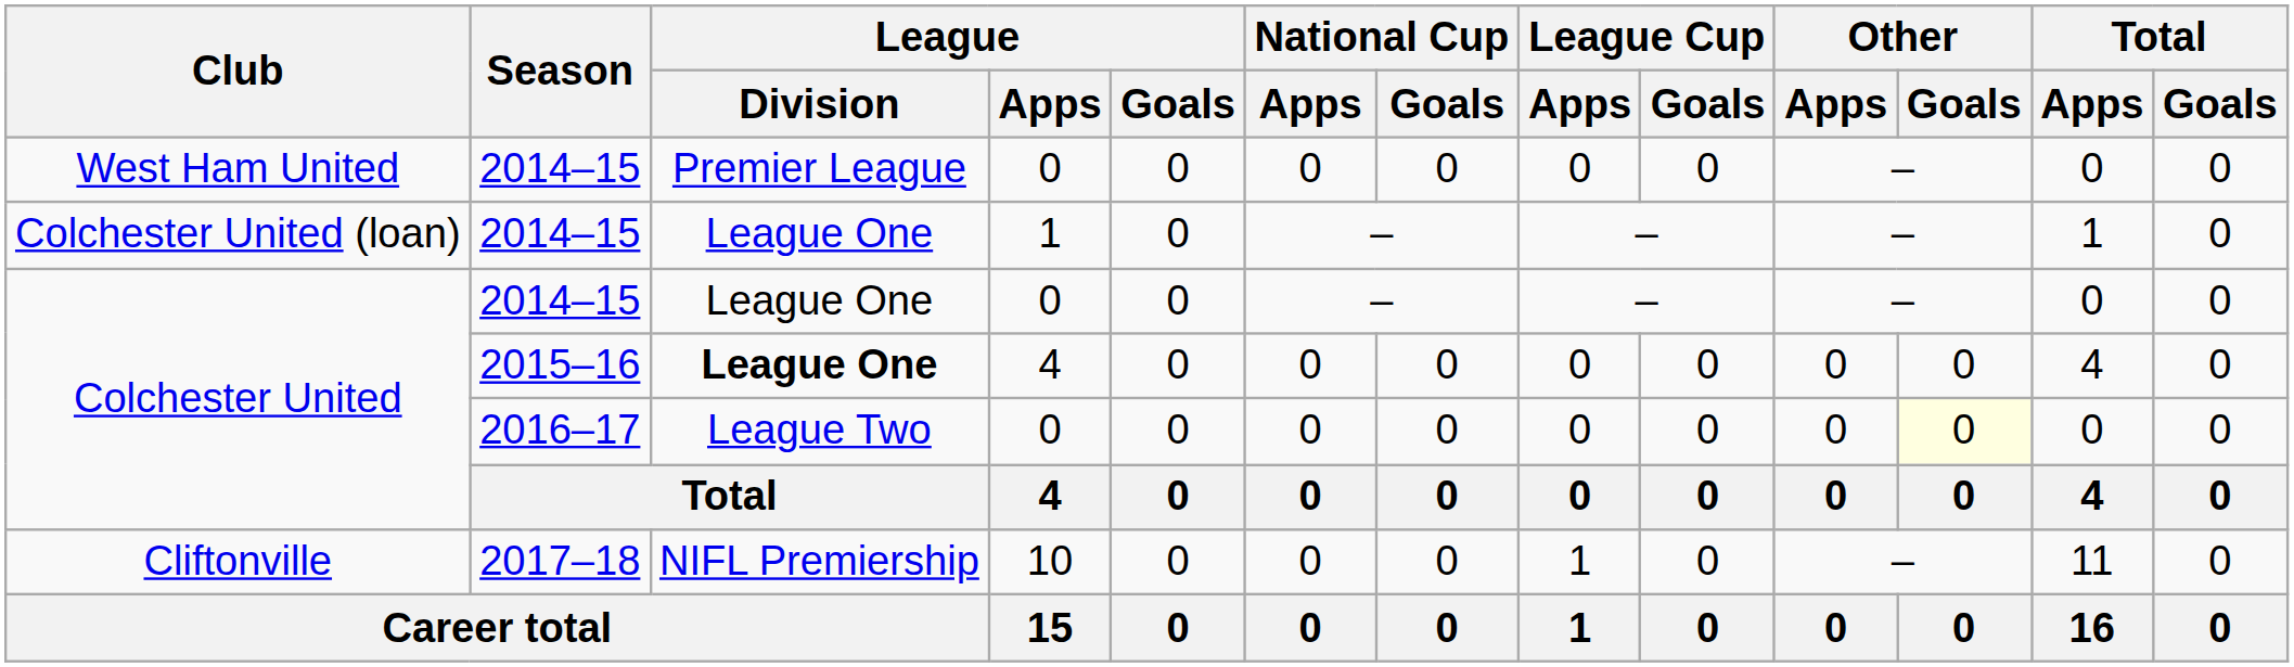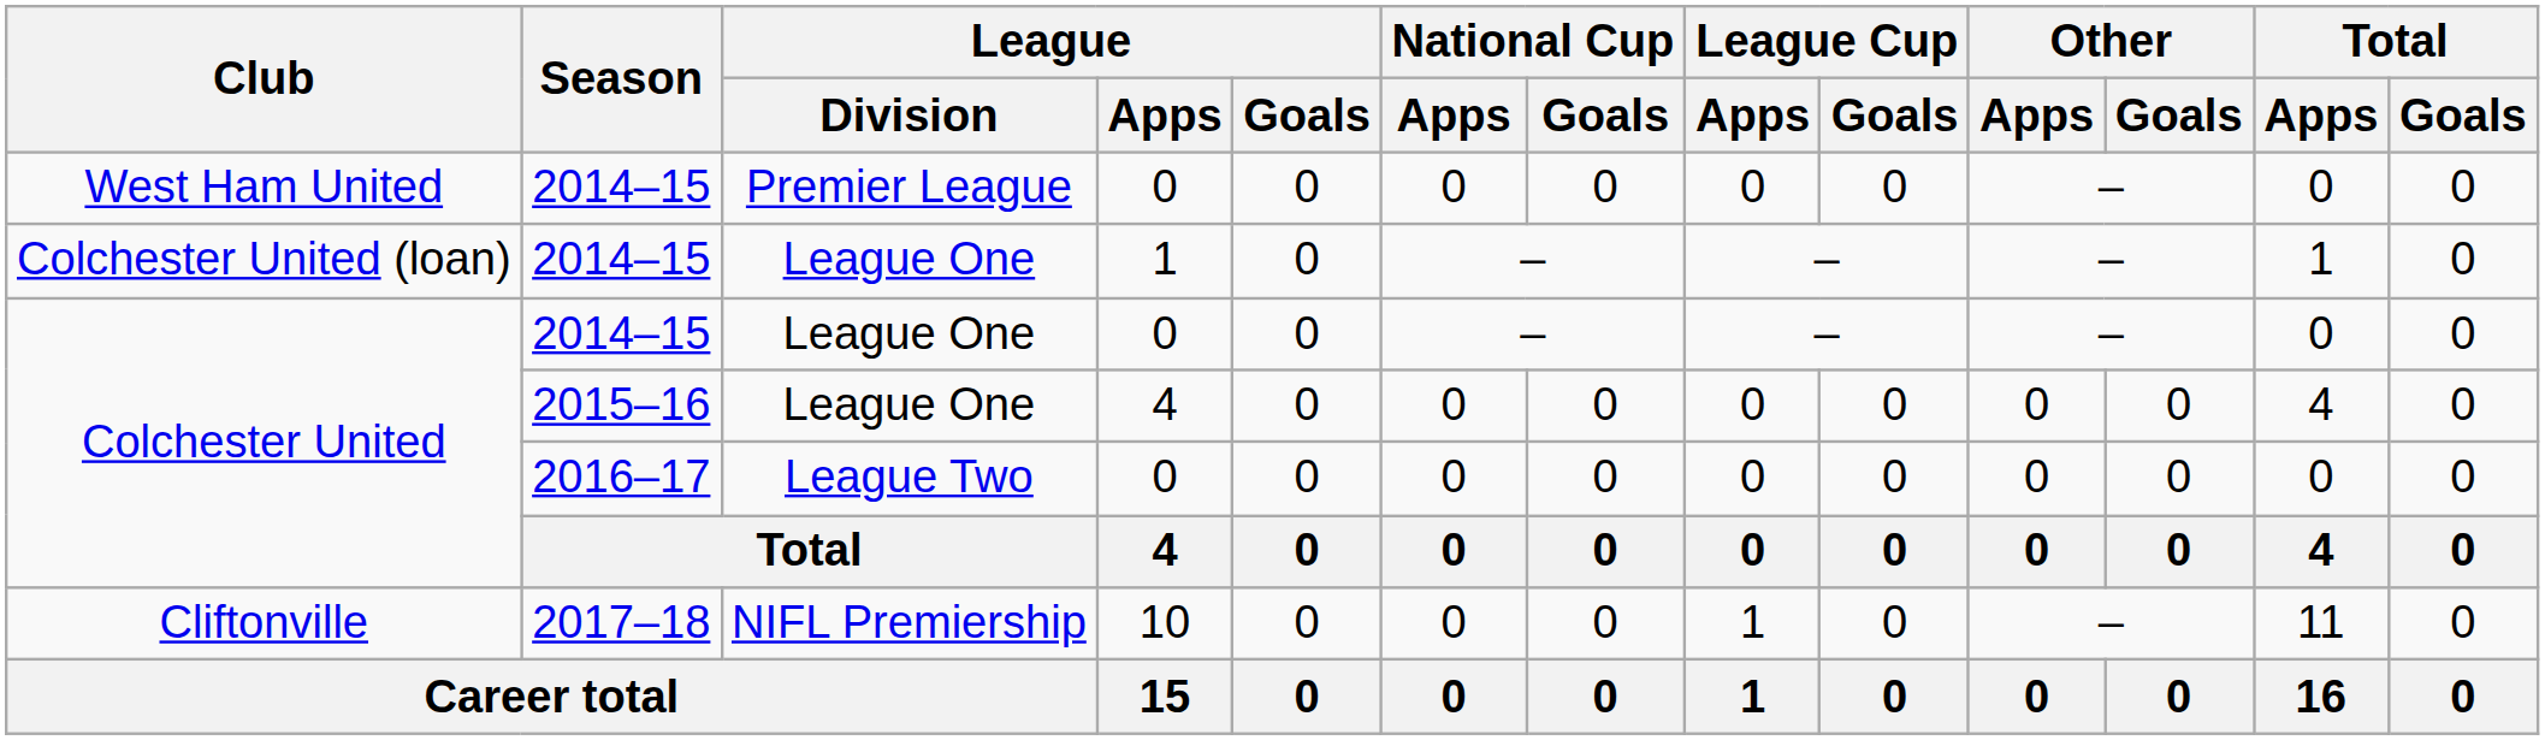Colchester United / 2015–16 | League / Division: bold -> normal
Colchester United / 2016–17 | Other / Goals: lightyellow background -> no background
